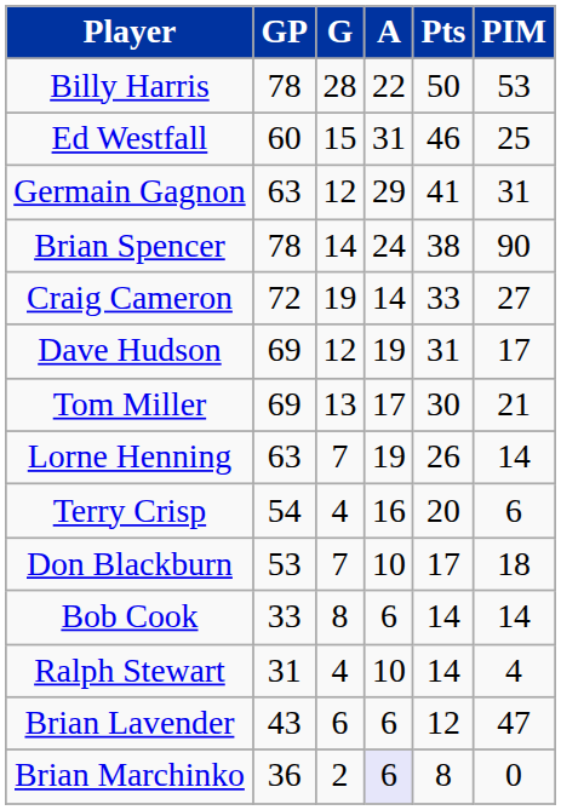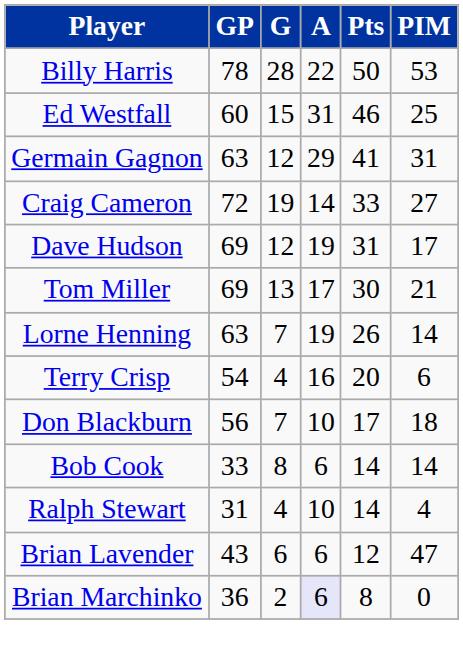- row: Brian Spencer | 78 | 14 | 24 | 38 | 90
Don Blackburn | GP: 53 -> 56
